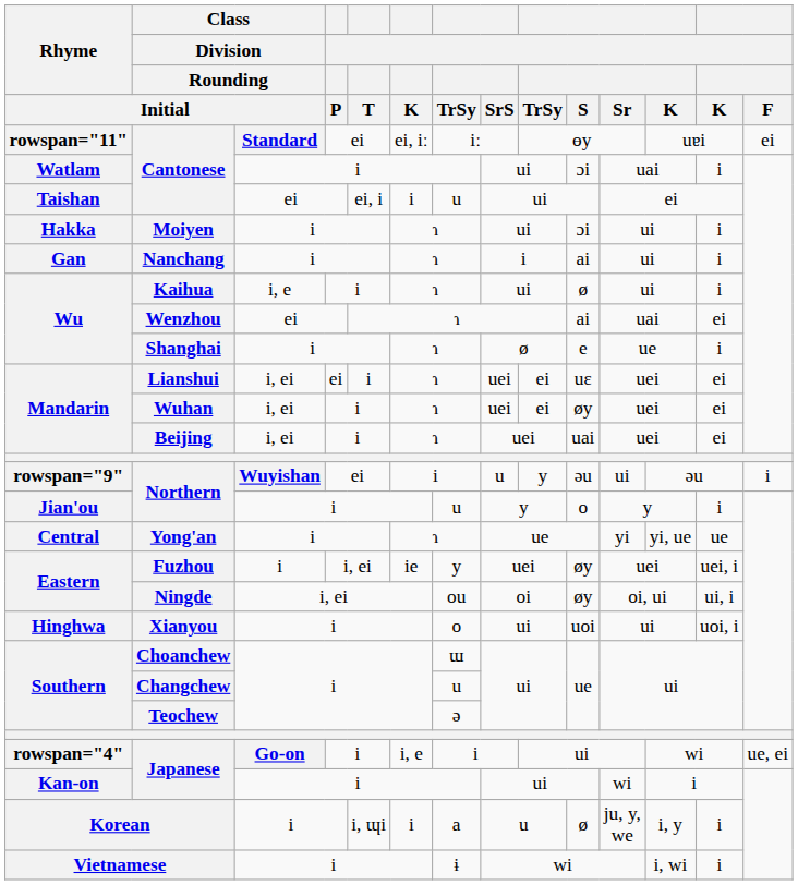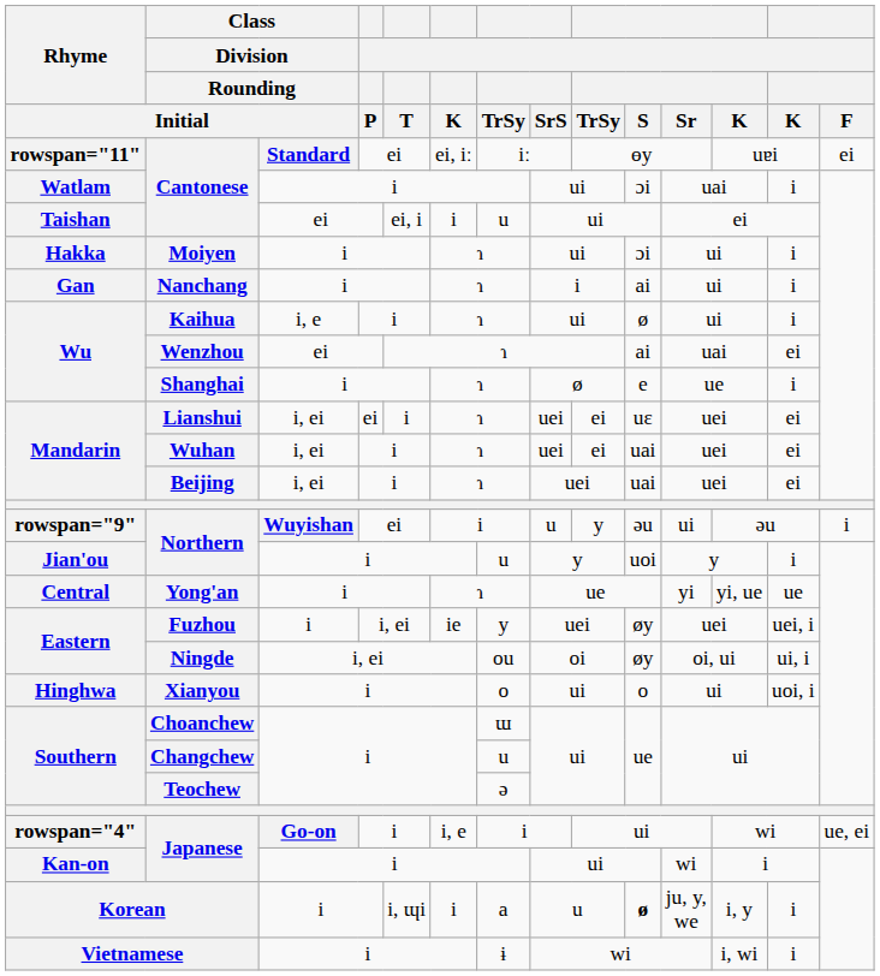Wuhan | S: øy -> uai
Jian'ou / Northern | S: o -> uoi
Xianyou | S: uoi -> o
Korean | S: normal -> bold
